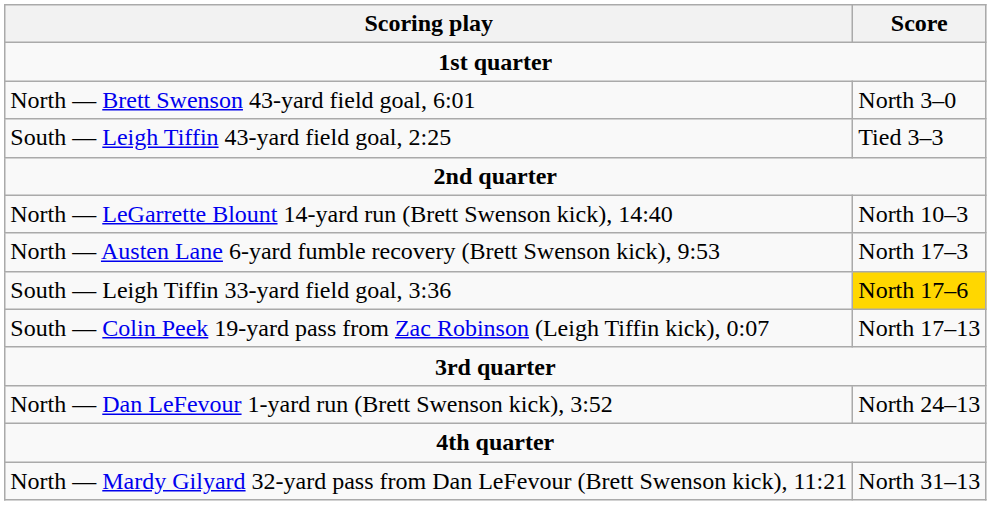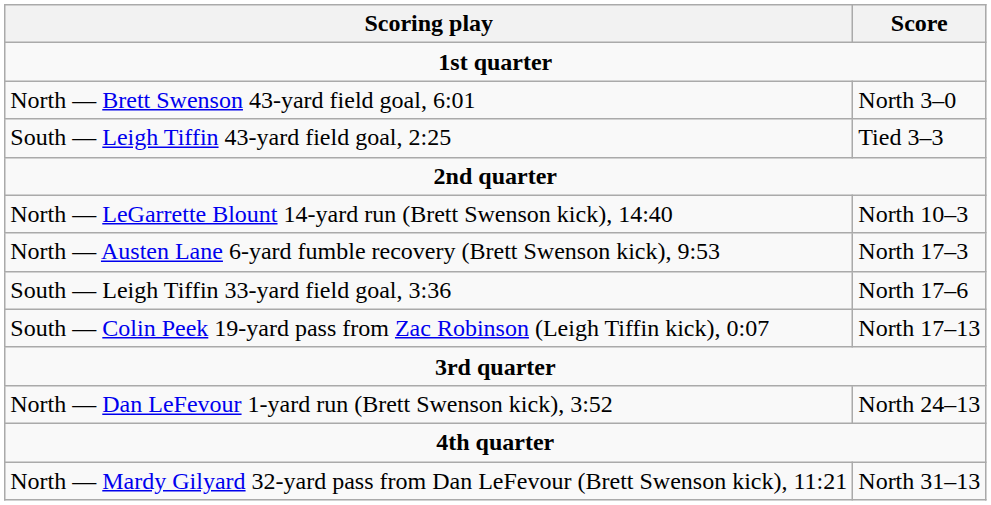South — Leigh Tiffin 33-yard field goal, 3:36 | Score: gold background -> no background
